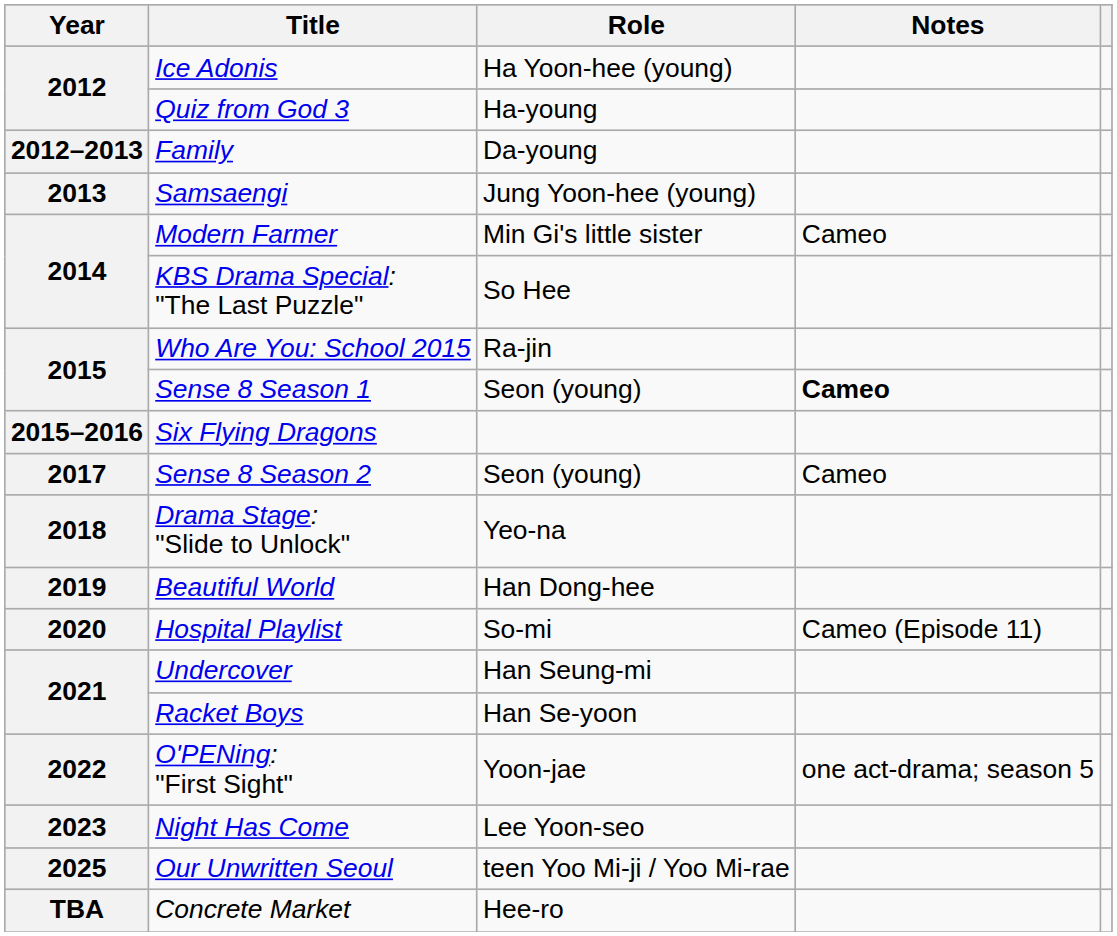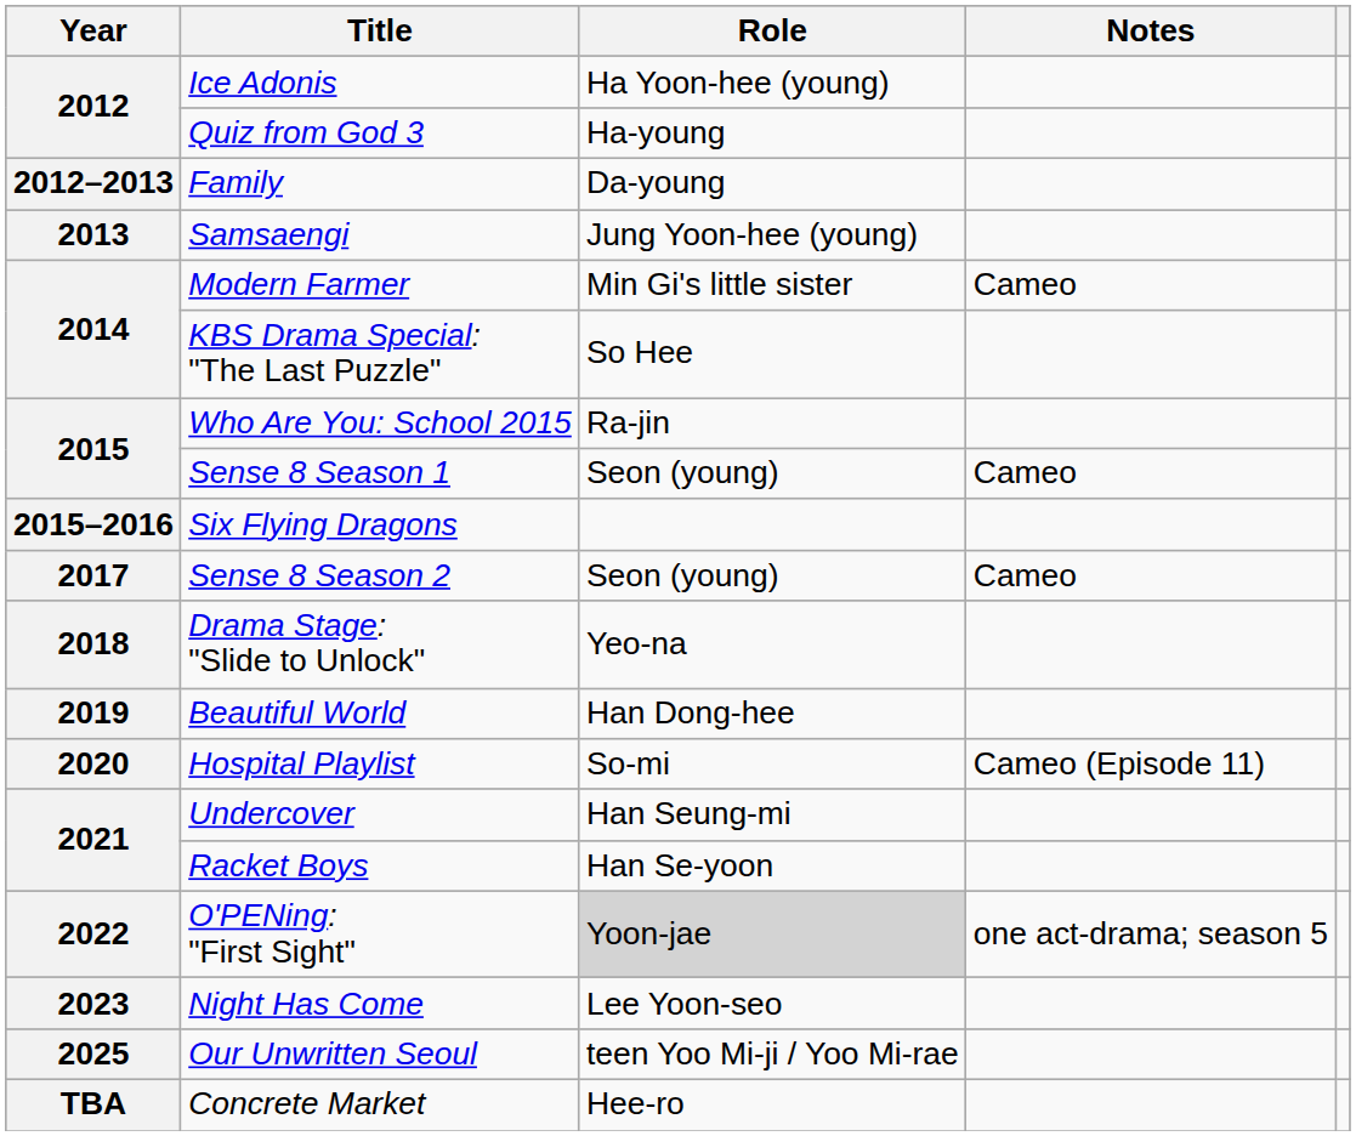Sense 8 Season 1 | Notes: bold -> normal
O'PENing: "First Sight" | Role: no background -> lightgrey background
